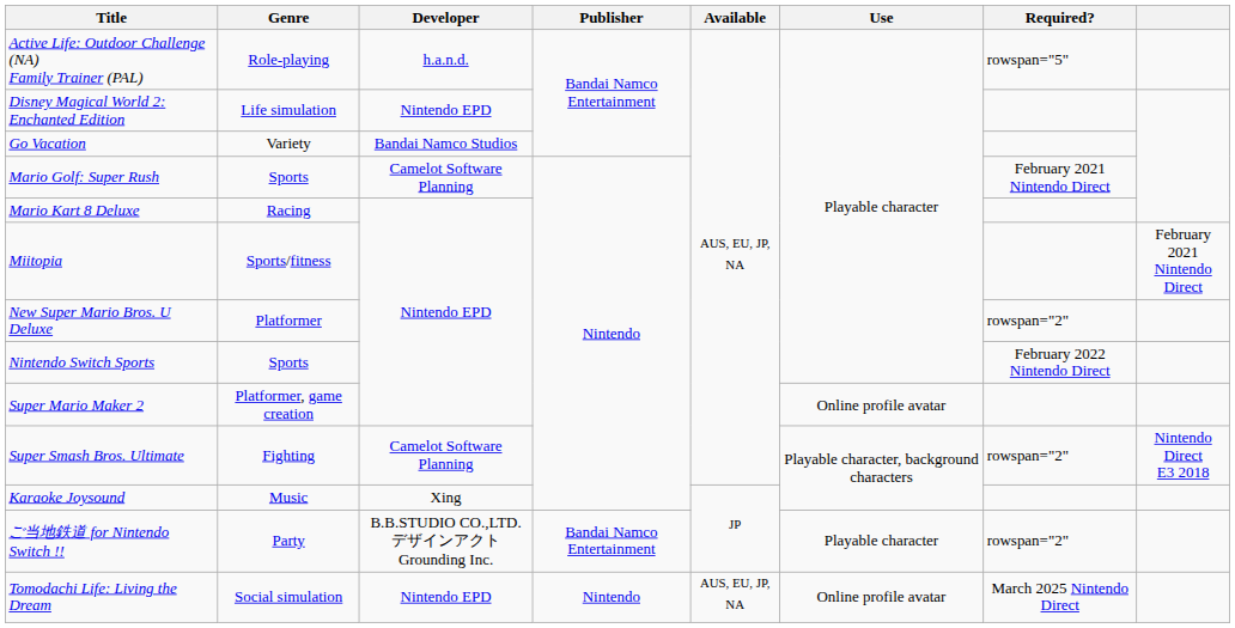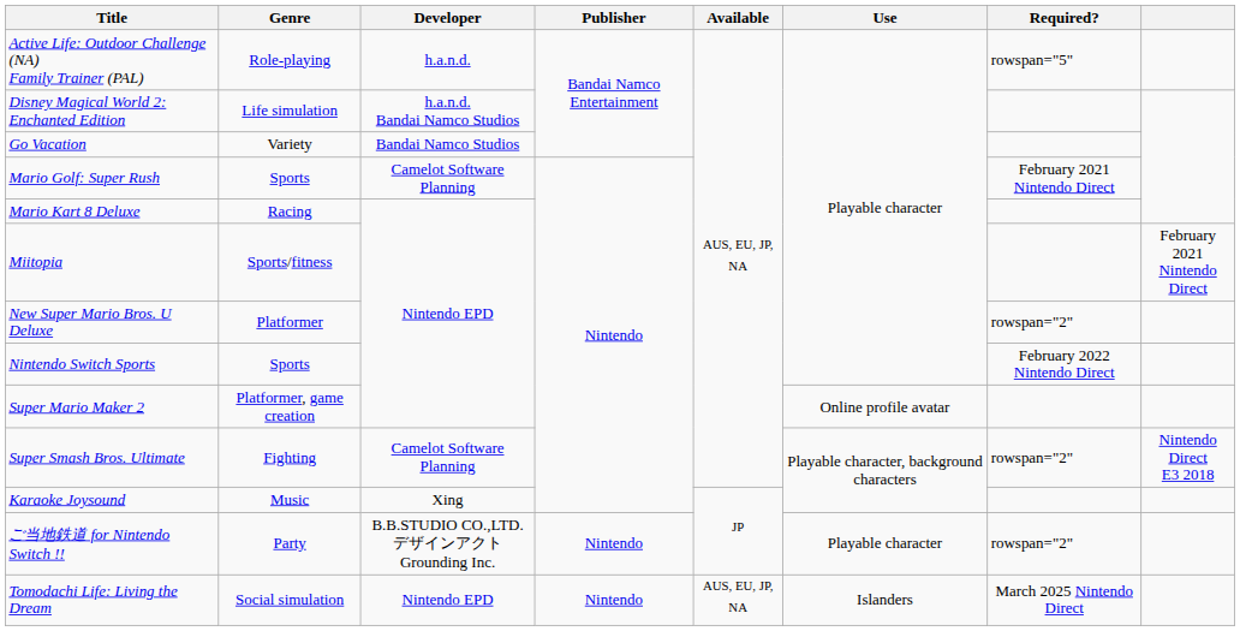Disney Magical World 2: Enchanted Edition | Developer: Nintendo EPD -> h.a.n.d. Bandai Namco Studios
ご当地鉄道 for Nintendo Switch !! | Publisher: Bandai Namco Entertainment -> Nintendo
Tomodachi Life: Living the Dream | Use: Online profile avatar -> Islanders
